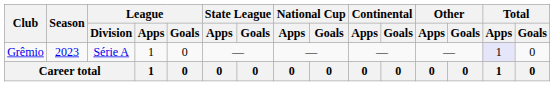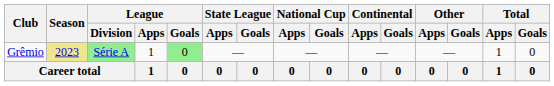Grêmio | Season: no background -> khaki background
Grêmio | League / Division: no background -> lightgreen background
Grêmio | League / Goals: no background -> lightgreen background
Grêmio | Total / Apps: lavender background -> no background
